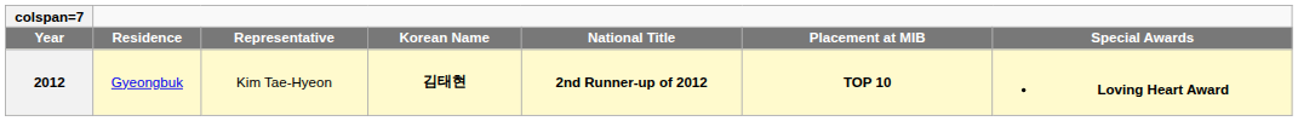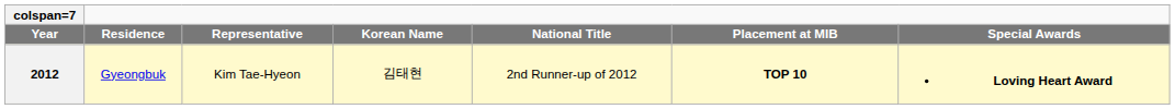2012 | Korean Name: bold -> normal
2012 | National Title: bold -> normal
